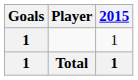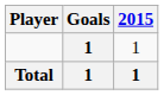columns swapped: Player <-> Goals
